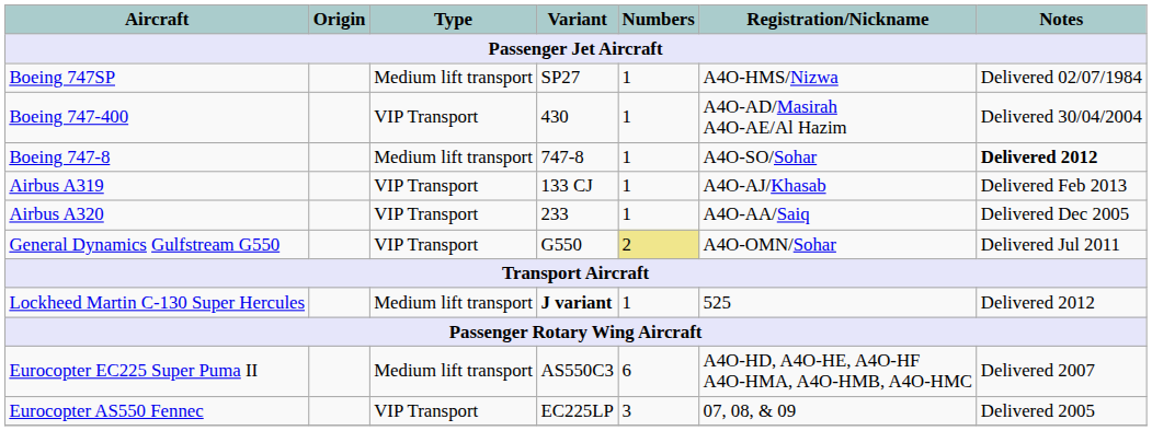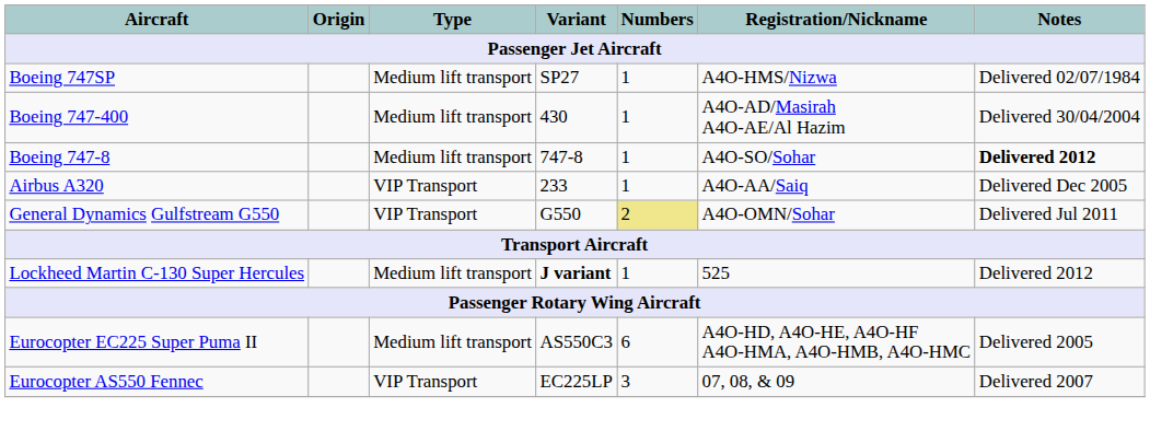Boeing 747-400 | Type: VIP Transport -> Medium lift transport
- row: Airbus A319 | VIP Transport | 133 CJ | 1 | A4O-AJ/Khasab | Delivered Feb 2013
Eurocopter EC225 Super Puma II | Notes: Delivered 2007 -> Delivered 2005
Eurocopter AS550 Fennec | Notes: Delivered 2005 -> Delivered 2007
